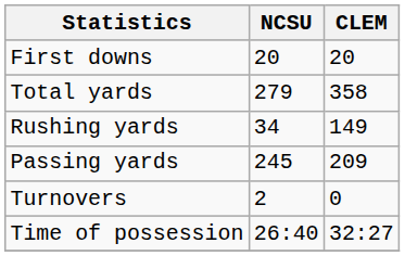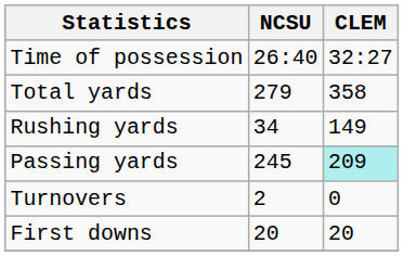rows swapped: First downs <-> Time of possession
Passing yards | CLEM: no background -> paleturquoise background
